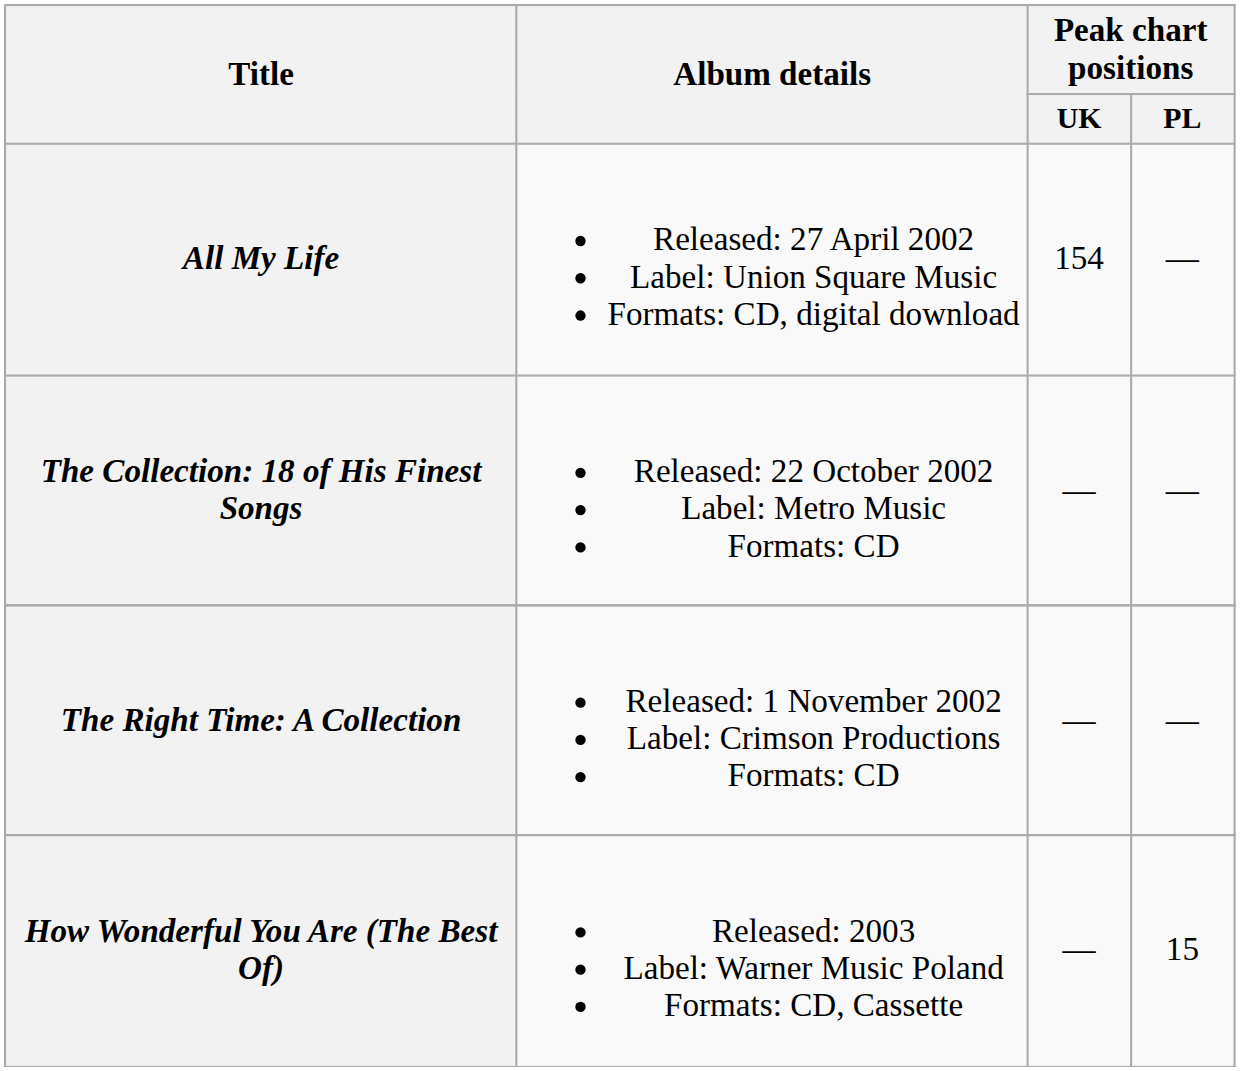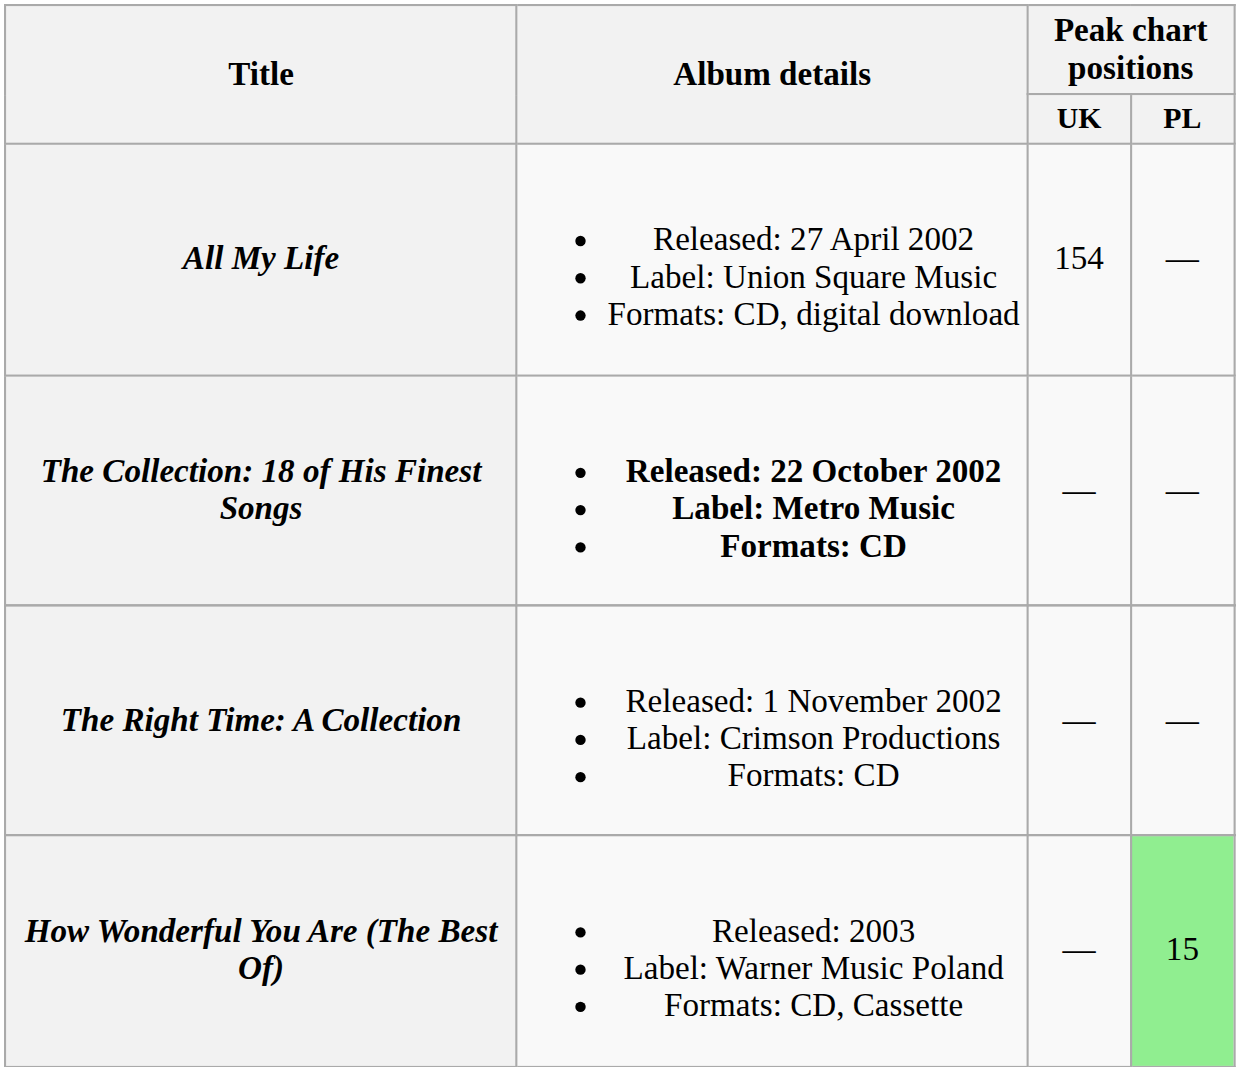The Collection: 18 of His Finest Songs | Album details: normal -> bold
How Wonderful You Are (The Best Of) | Peak chart positions / PL: no background -> lightgreen background
